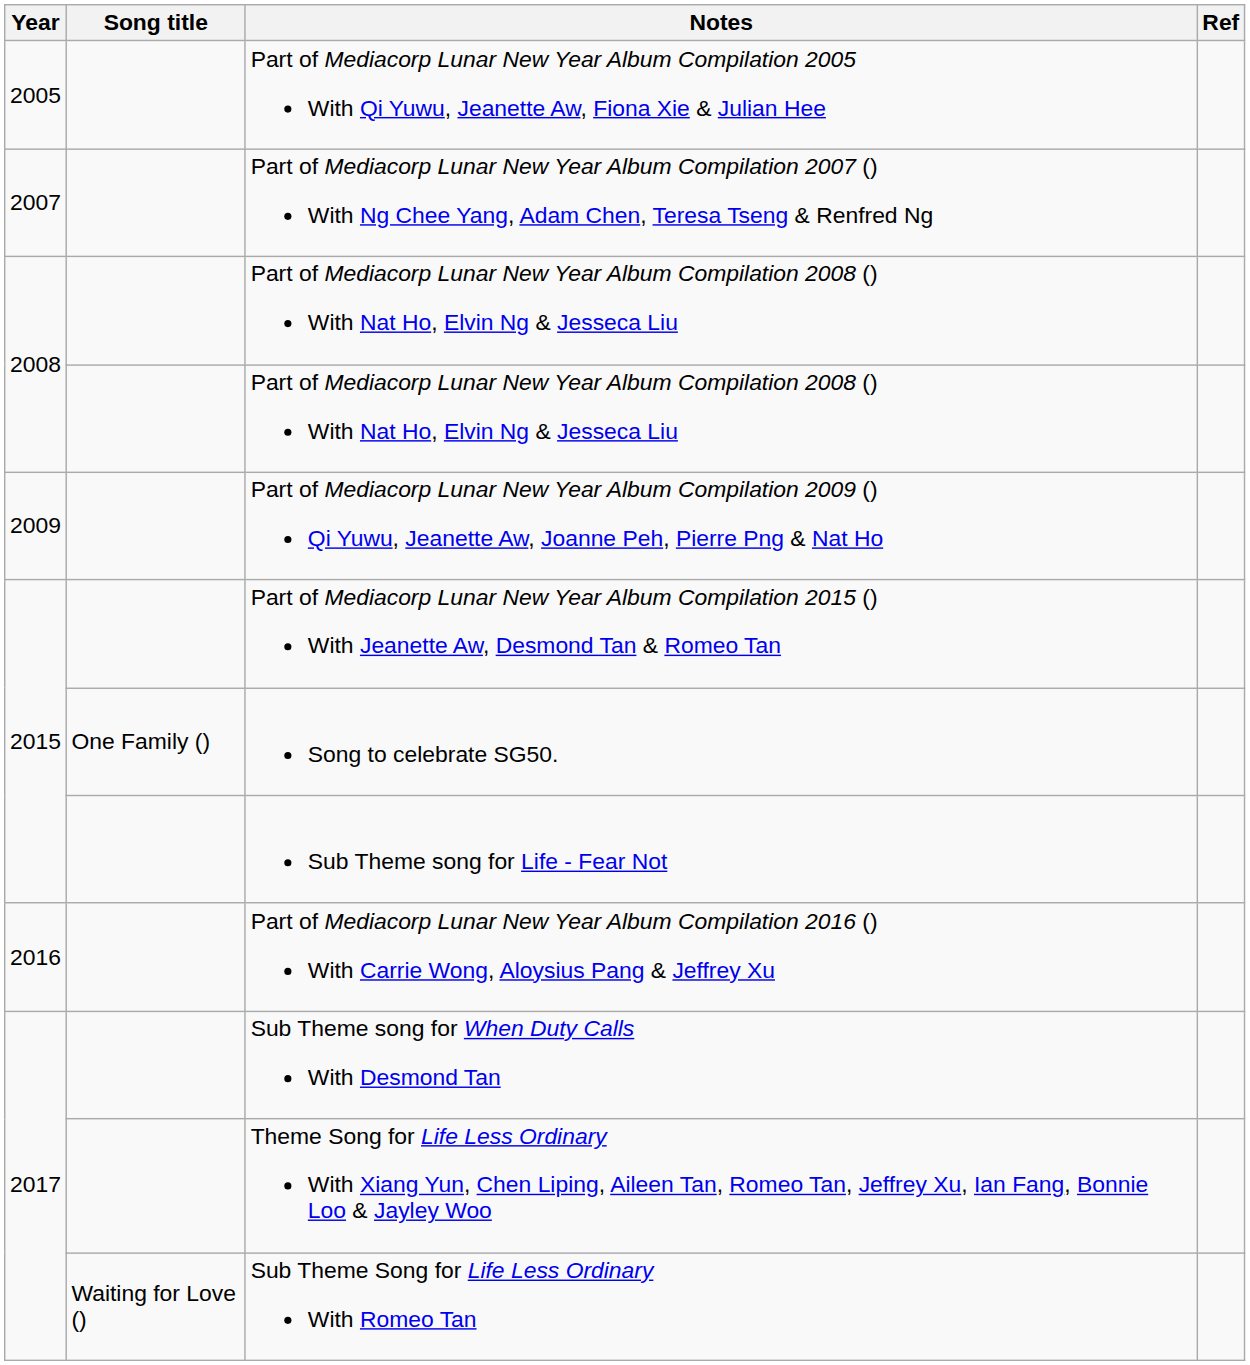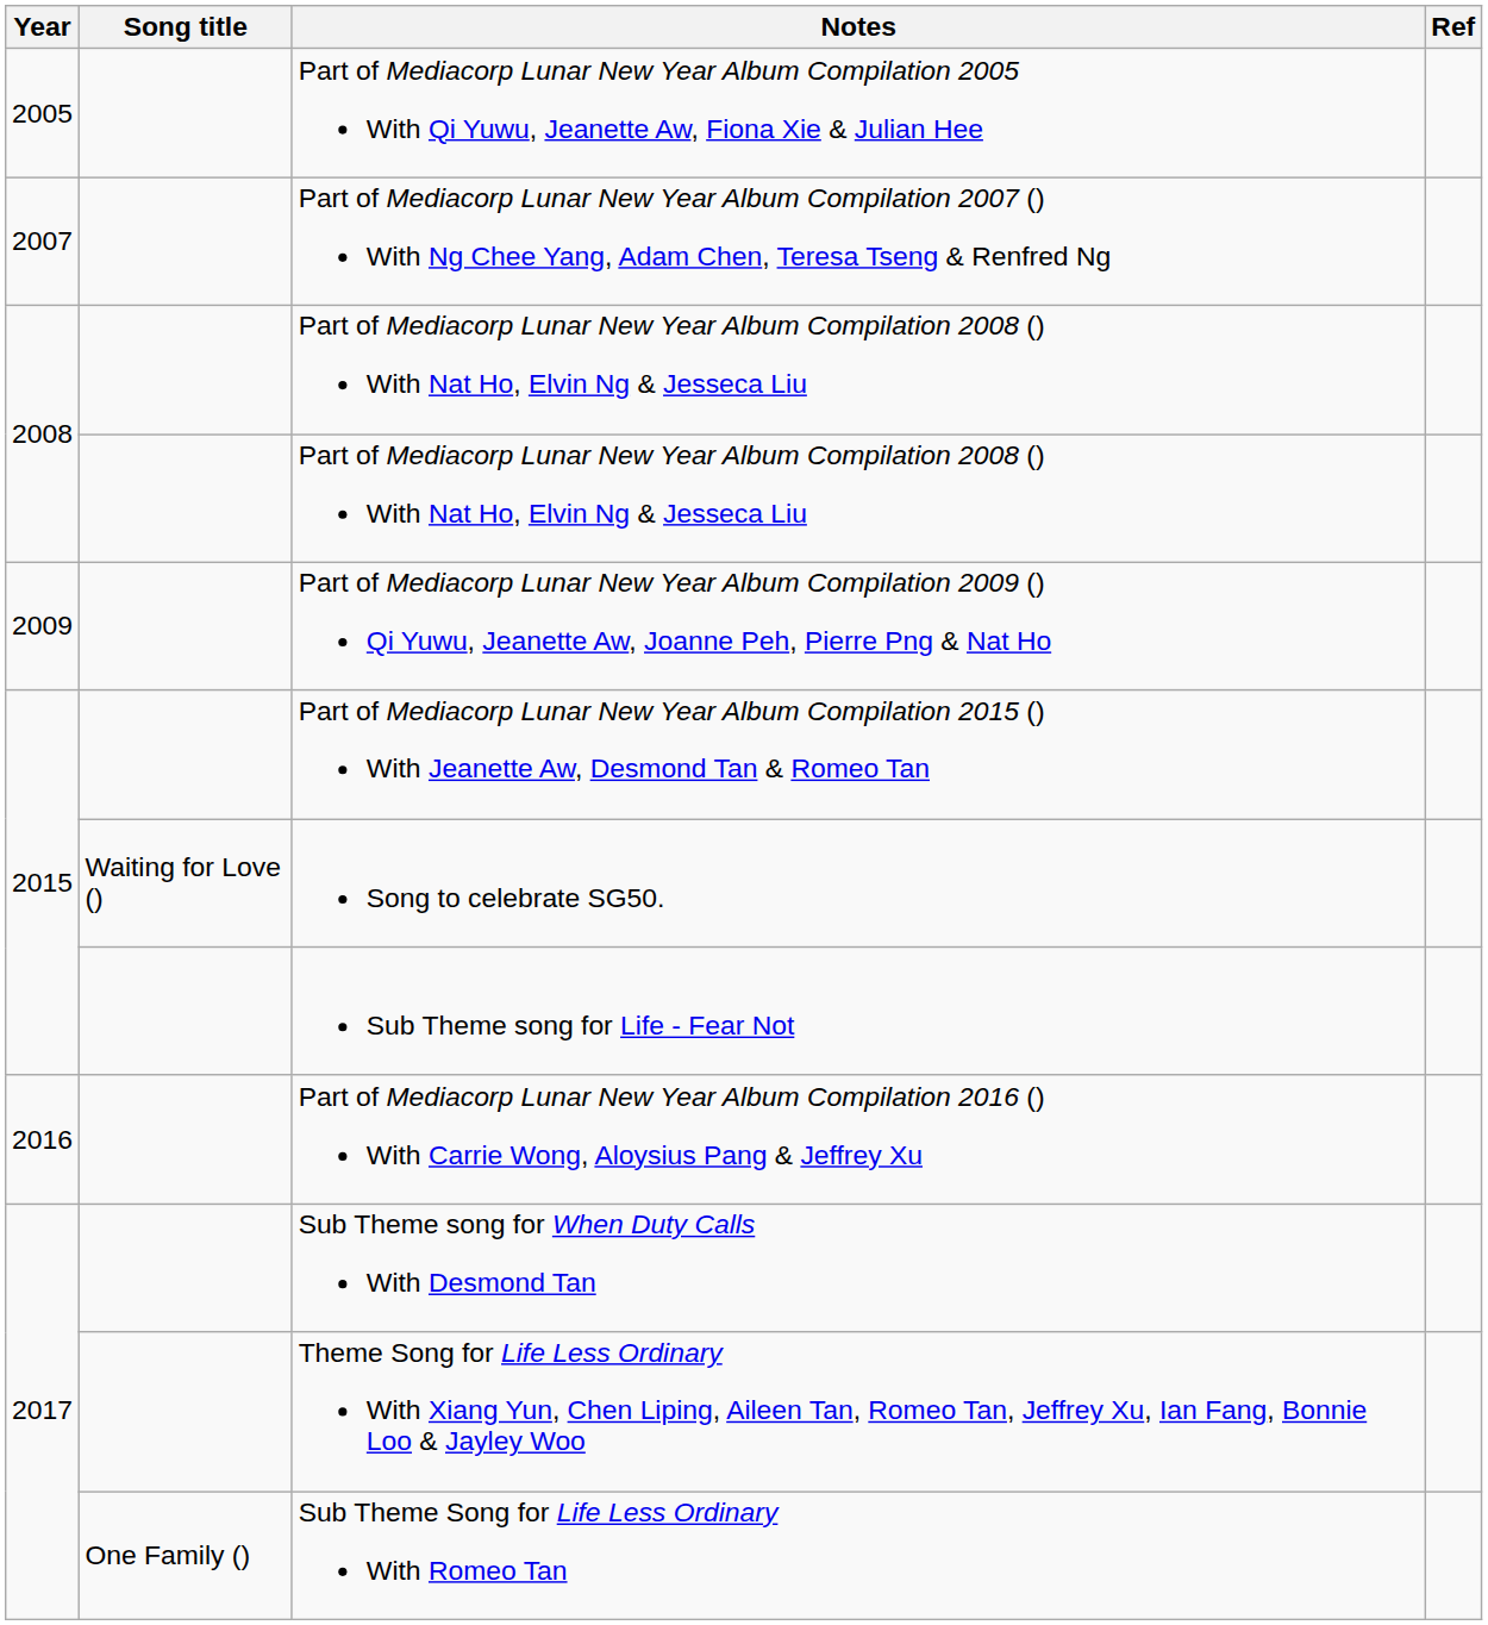Song to celebrate SG50. | Song title: One Family () -> Waiting for Love ()
Sub Theme Song for Life Less Ordinary With Romeo Tan | Song title: Waiting for Love () -> One Family ()
